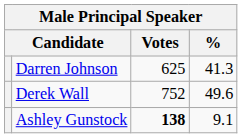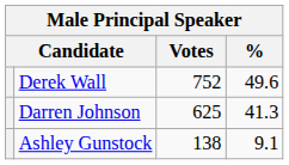rows swapped: Derek Wall <-> Darren Johnson
Ashley Gunstock | Votes: bold -> normal
